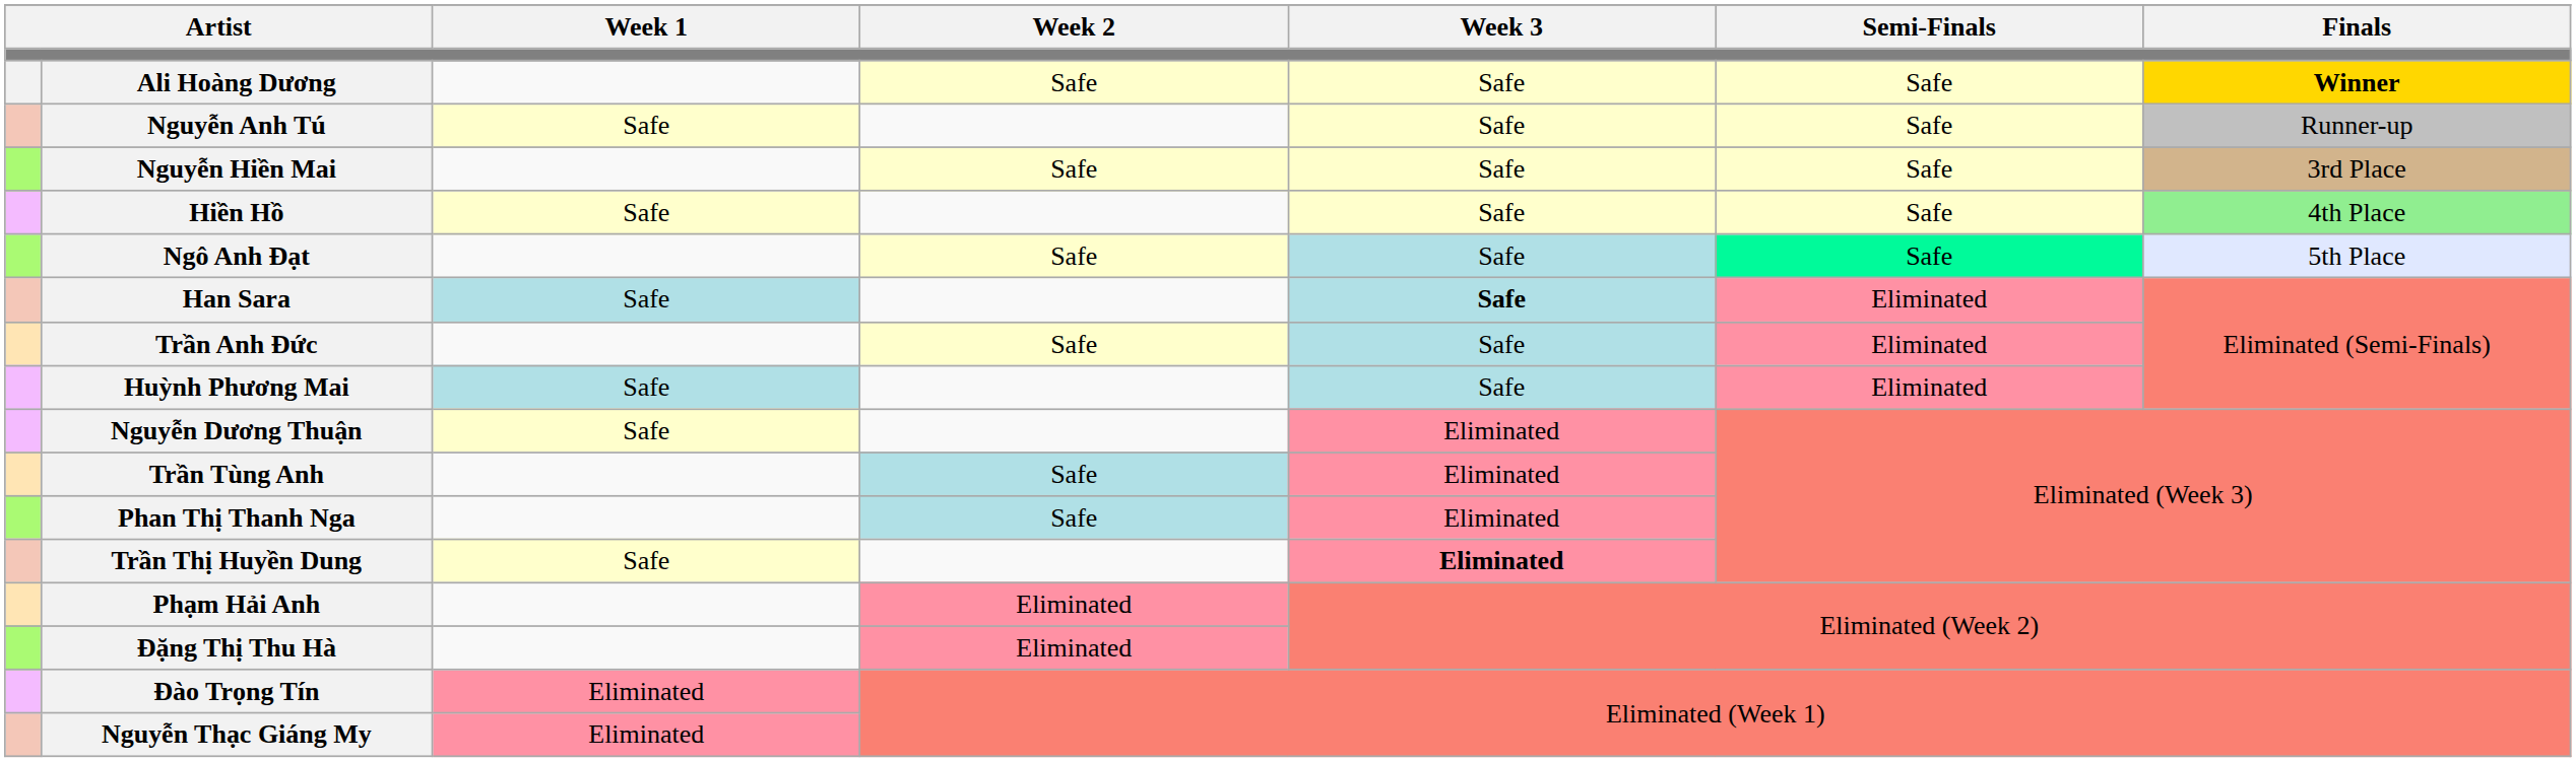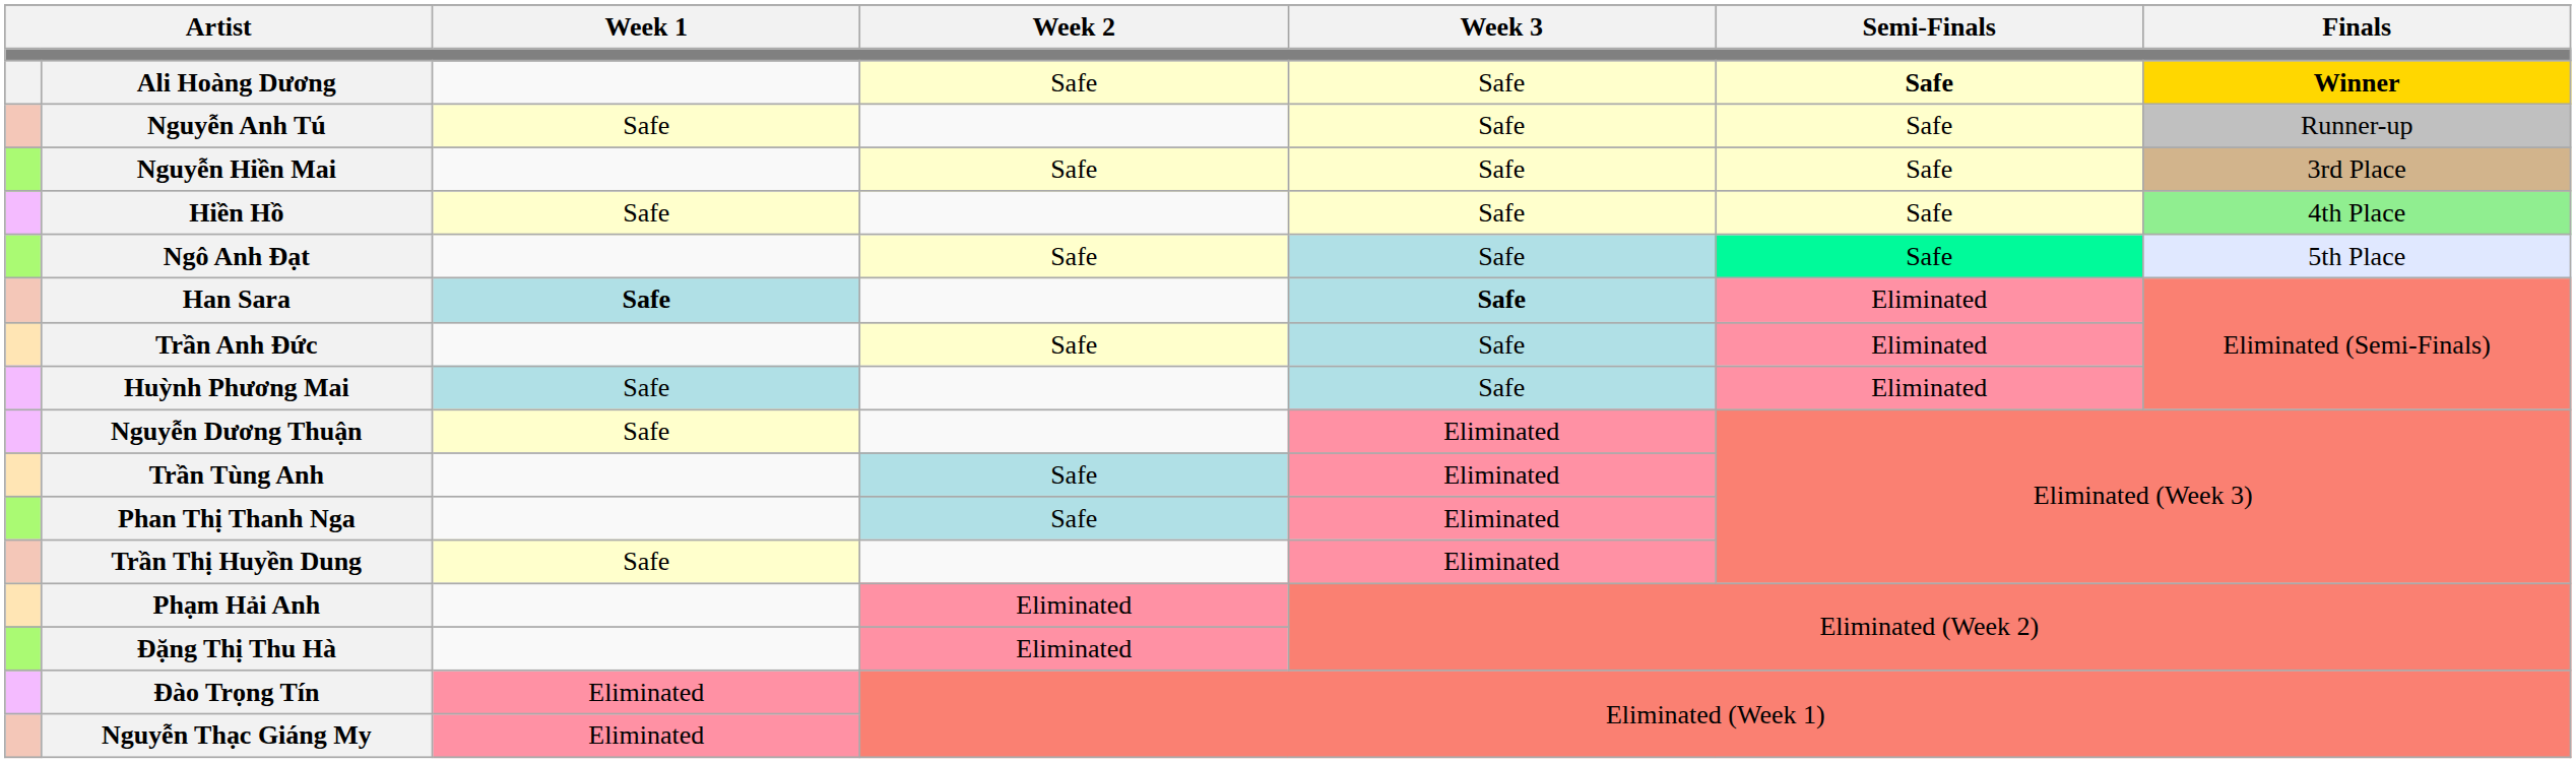Ali Hoàng Dương | Semi-Finals: normal -> bold
Han Sara | Week 1: normal -> bold
Trần Thị Huyền Dung | Week 3: bold -> normal
